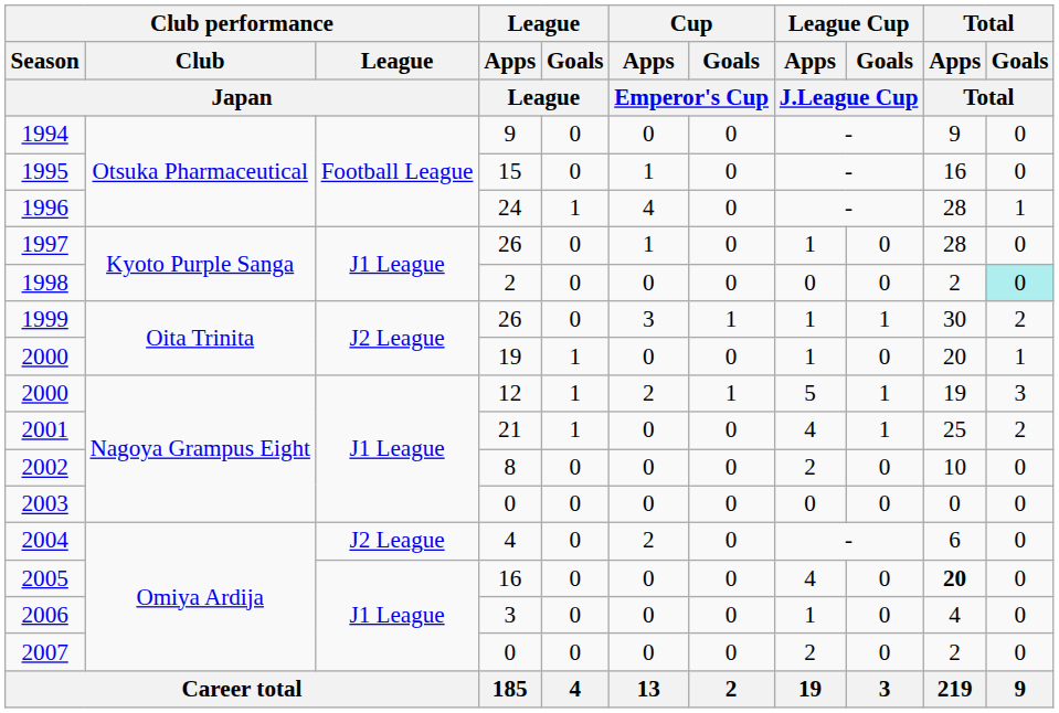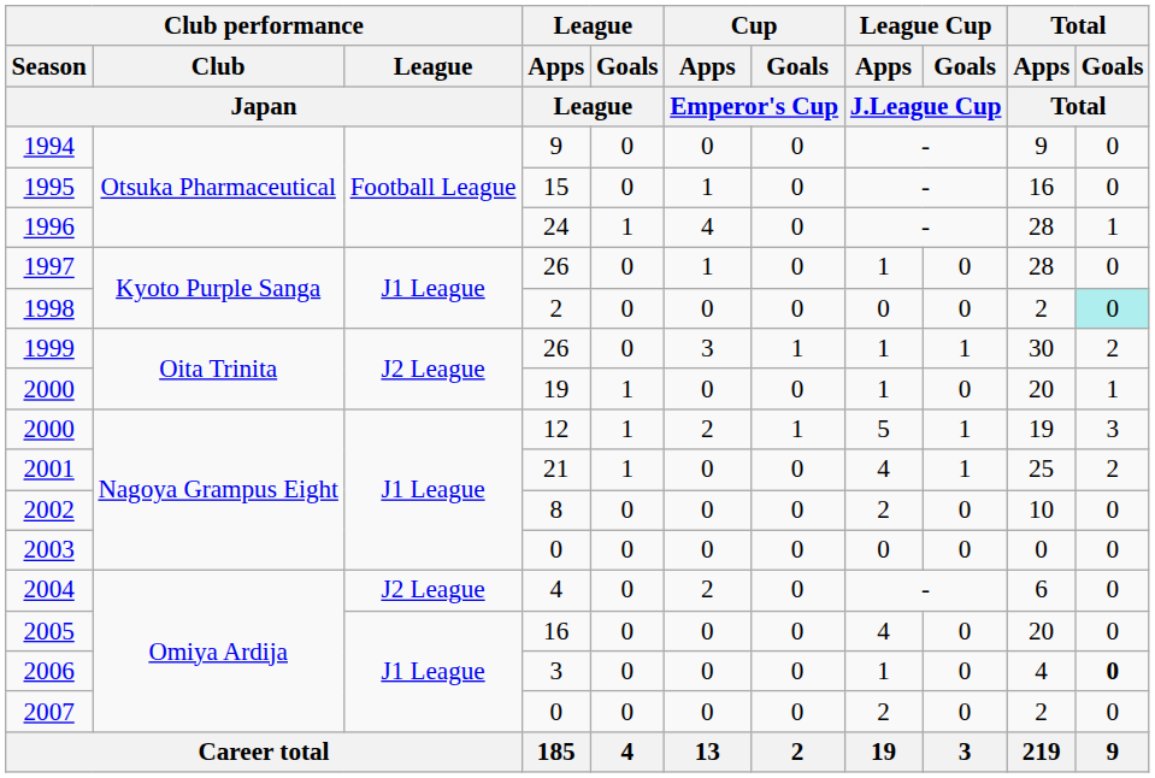2005 | Total / Apps / Total: bold -> normal
2006 | Total / Goals / Total: normal -> bold
